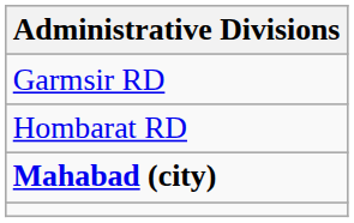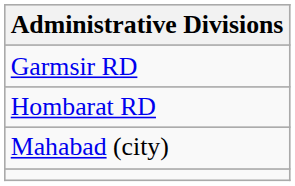row 4 | column 1: bold -> normal
